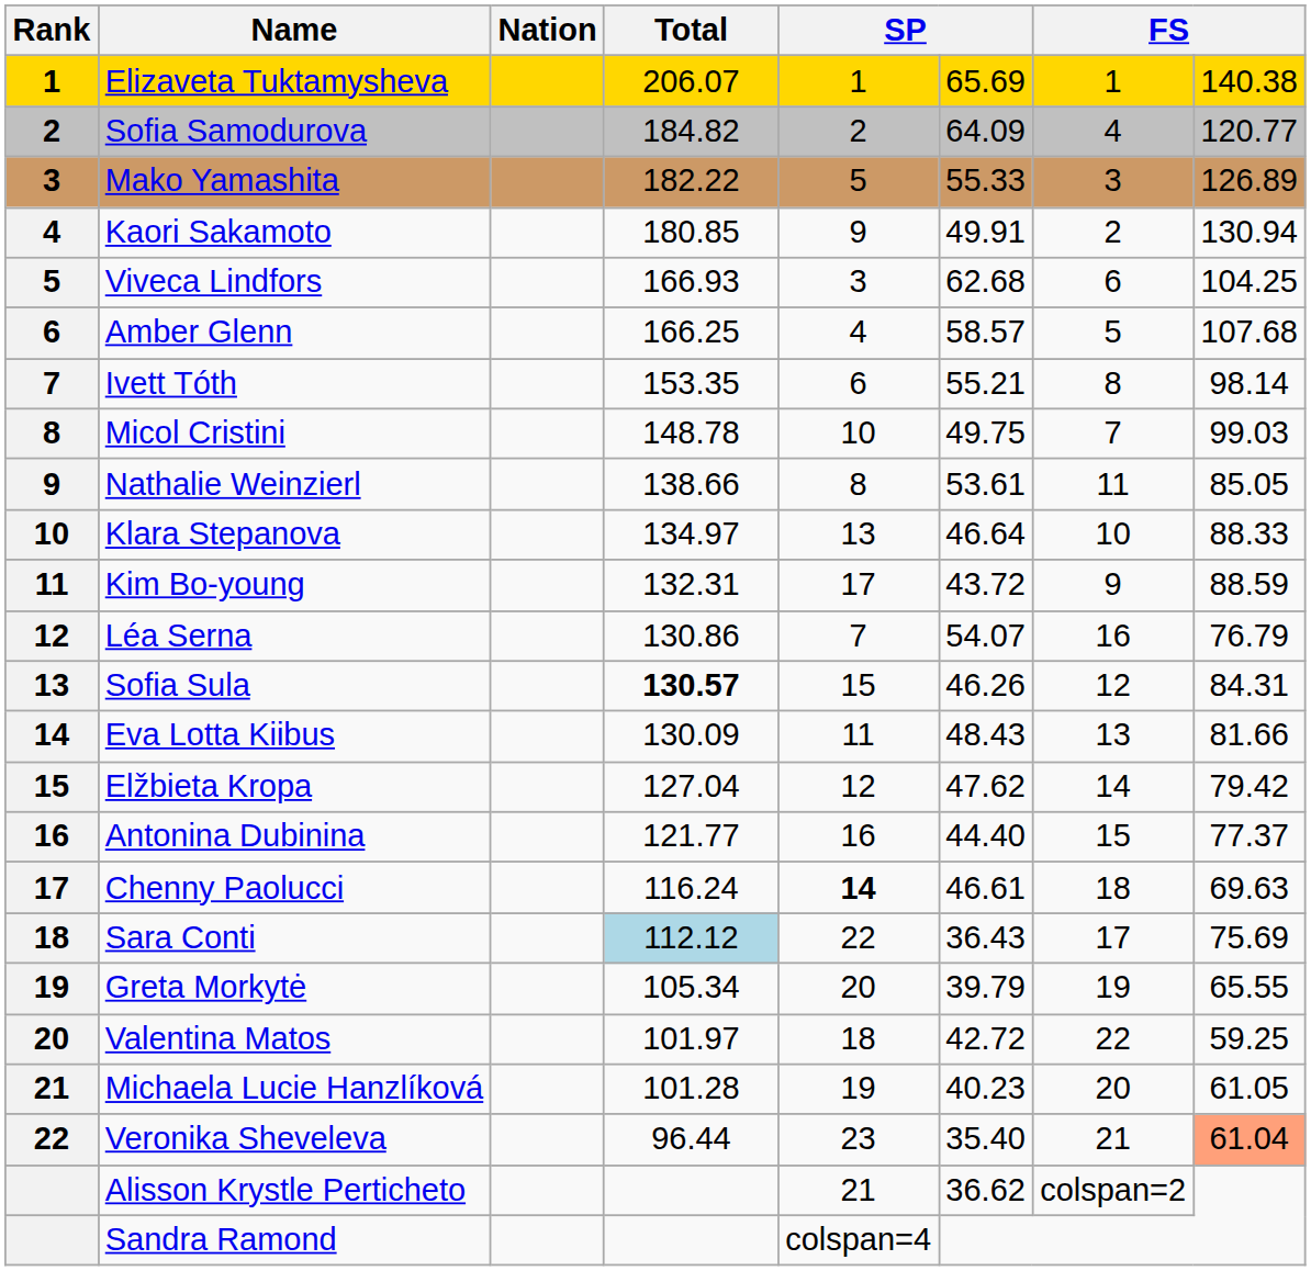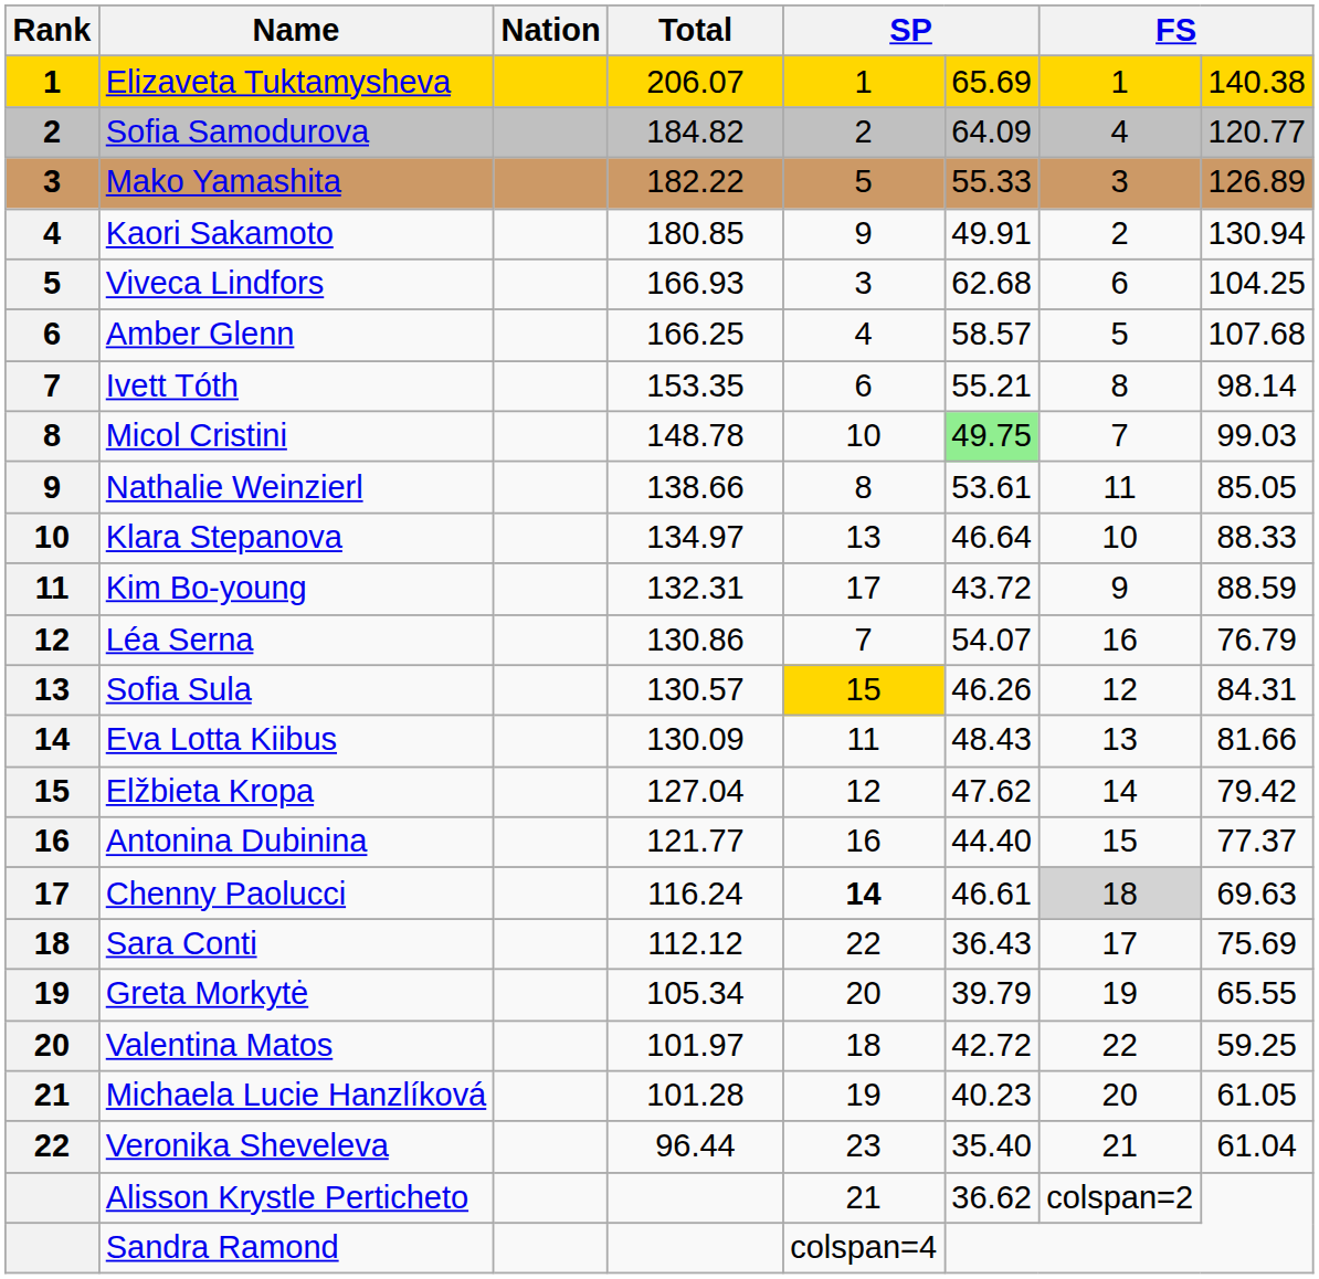Micol Cristini | column 6: no background -> lightgreen background
Sofia Sula | Total: bold -> normal
Sofia Sula | column 5: no background -> gold background
Chenny Paolucci | column 7: no background -> lightgrey background
Sara Conti | Total: lightblue background -> no background
Veronika Sheveleva | column 8: lightsalmon background -> no background
